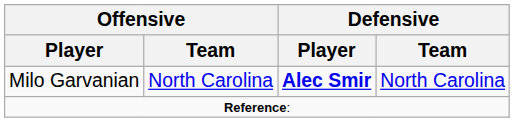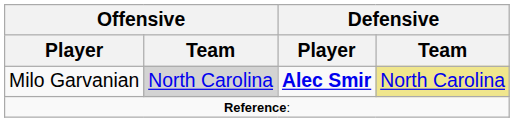Milo Garvanian | Offensive / Team: no background -> lightgrey background
Milo Garvanian | Defensive / Team: no background -> khaki background
